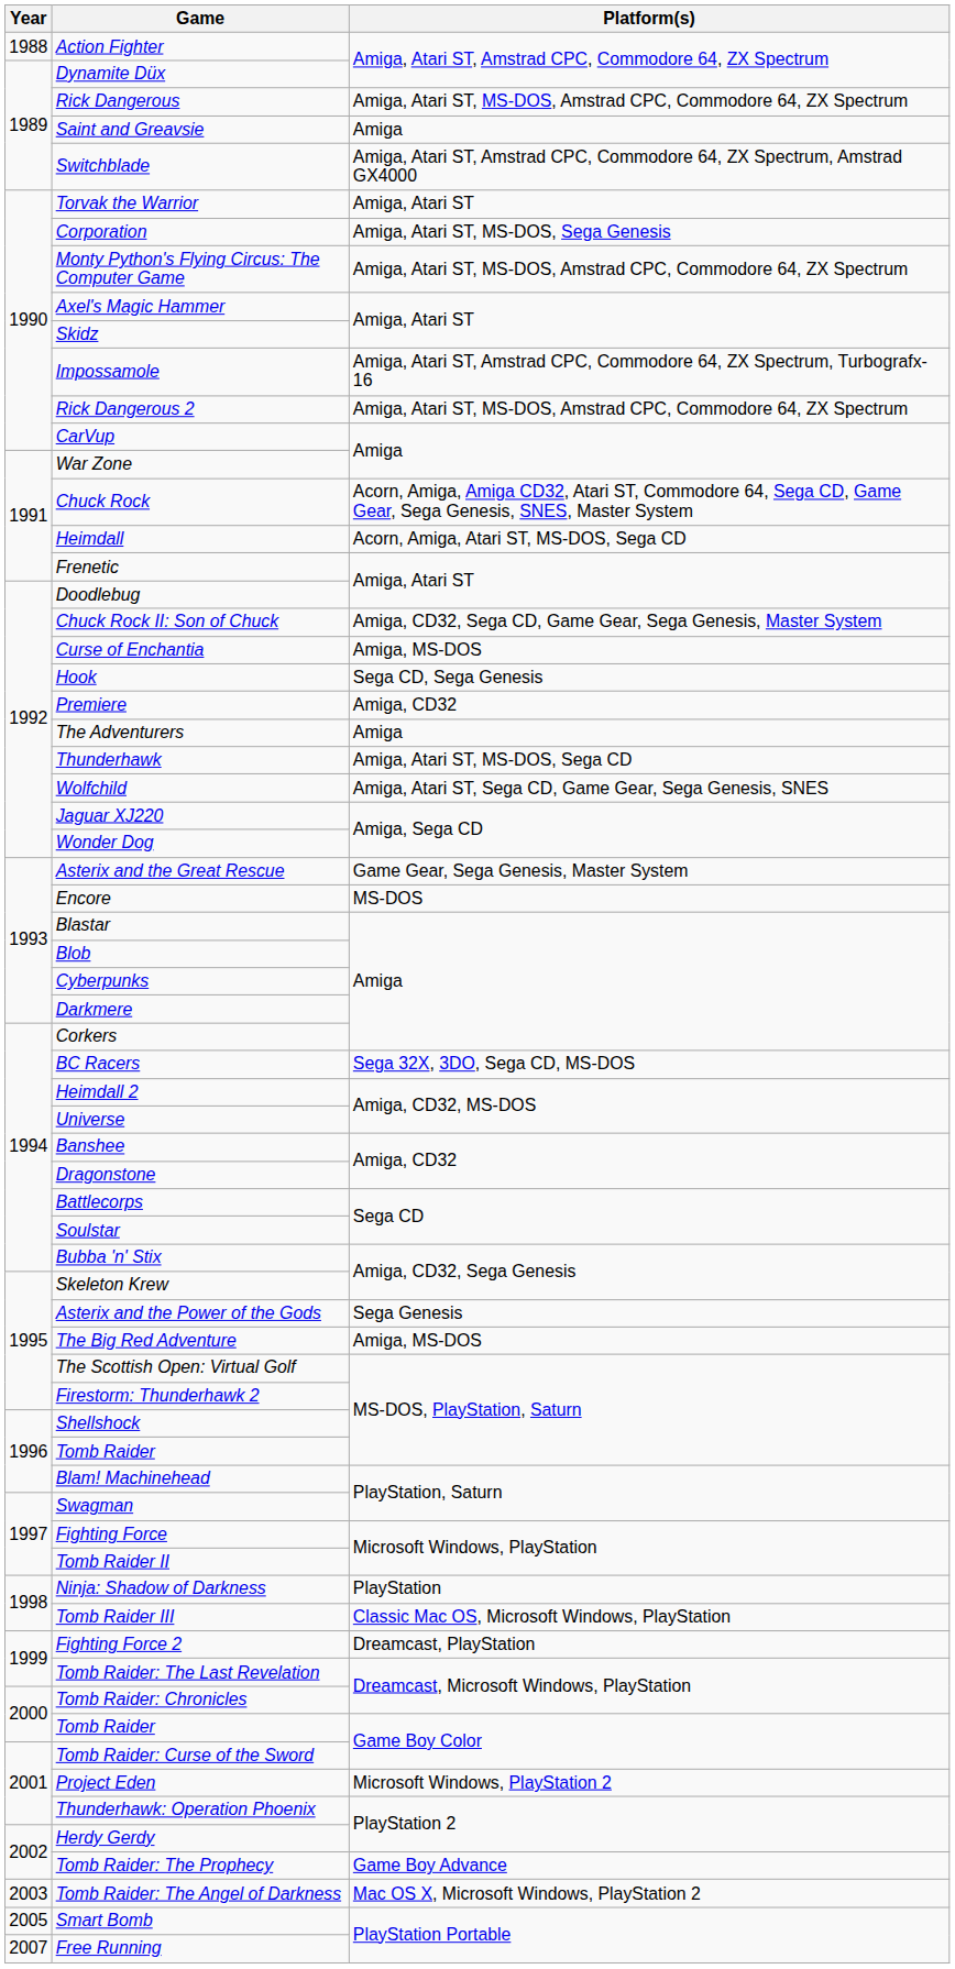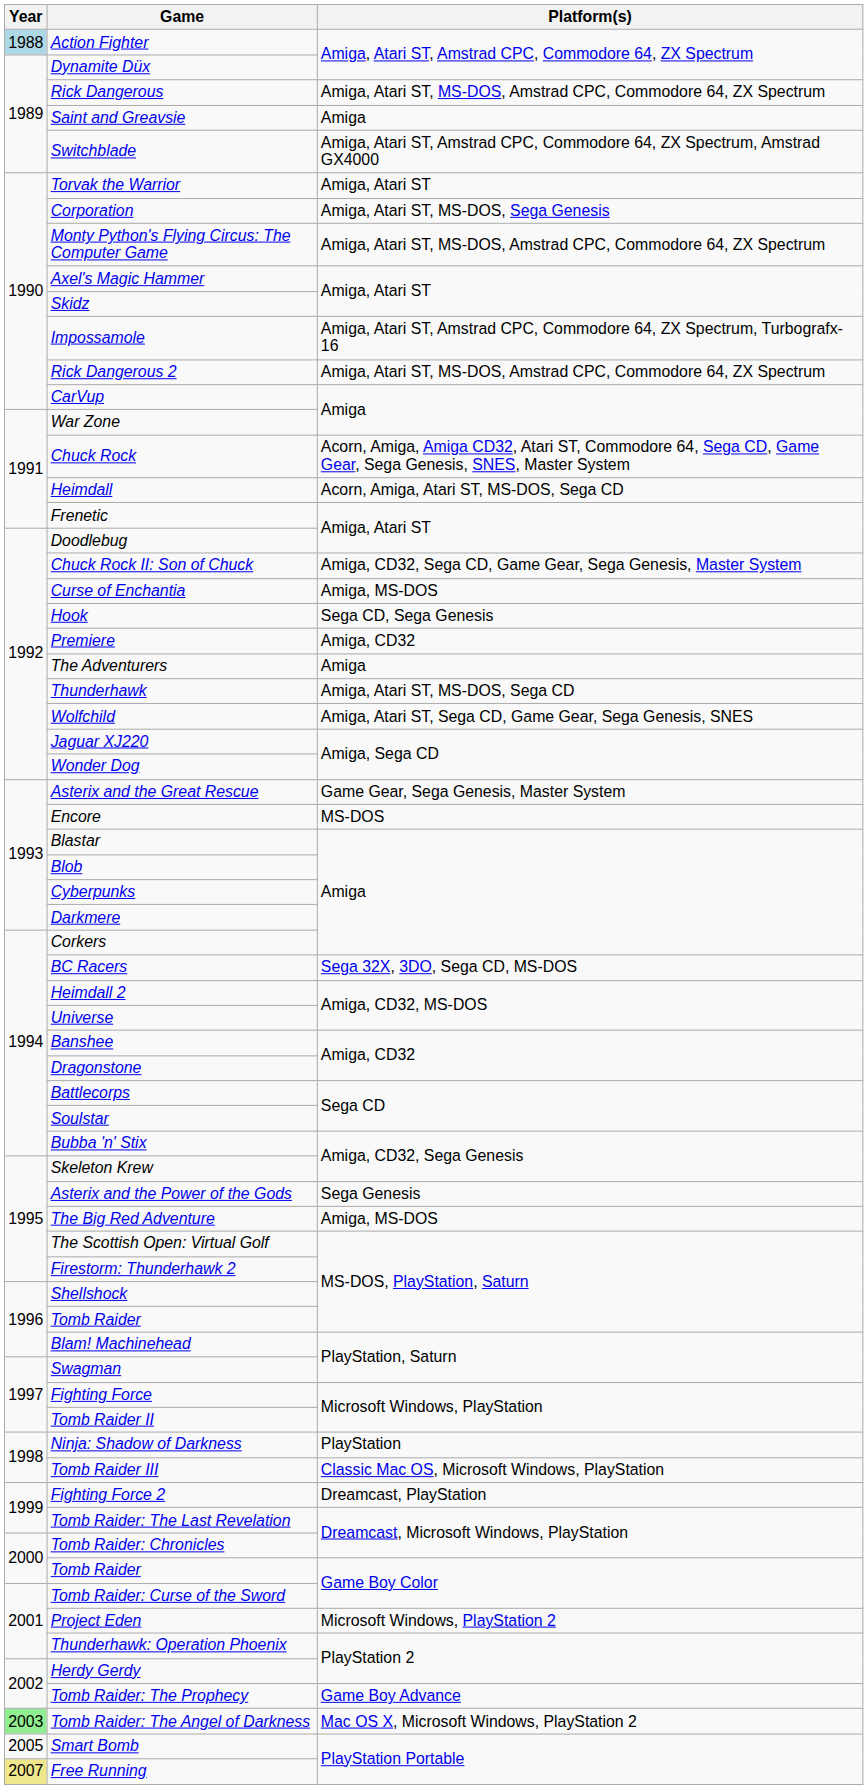Action Fighter | Year: no background -> lightblue background
Tomb Raider: The Angel of Darkness | Year: no background -> lightgreen background
Free Running | Year: no background -> khaki background
